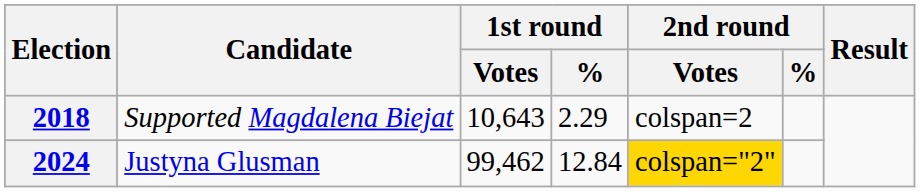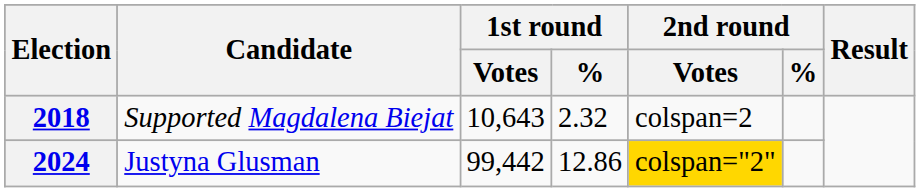2018 | 1st round / %: 2.29 -> 2.32
2024 | 1st round / Votes: 99,462 -> 99,442
2024 | 1st round / %: 12.84 -> 12.86
